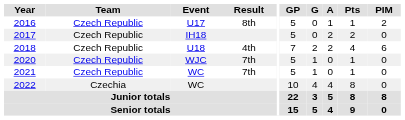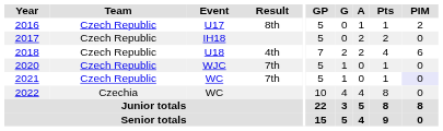2021 | PIM: no background -> lavender background
